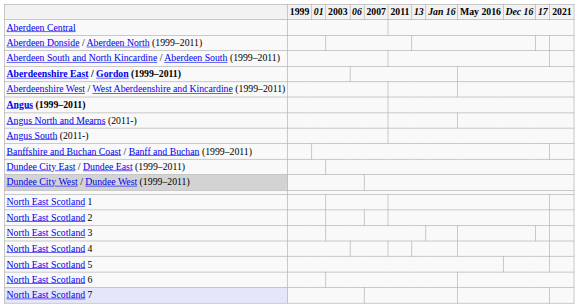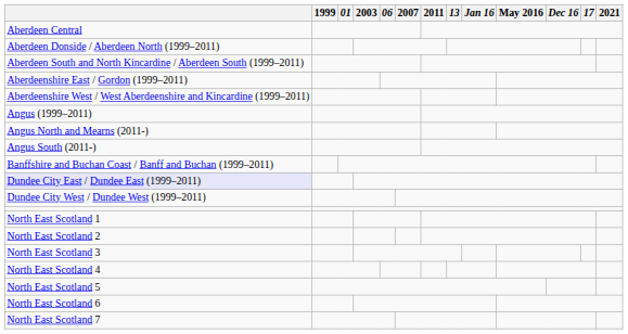Aberdeenshire East / Gordon (1999–2011) | column 1: bold -> normal
Angus (1999–2011) | column 1: bold -> normal
Dundee City East / Dundee East (1999–2011) | column 1: no background -> lavender background
Dundee City West / Dundee West (1999–2011) | column 1: lightgrey background -> no background
North East Scotland 7 | column 1: lavender background -> no background
